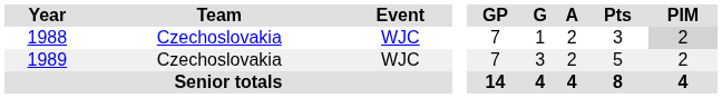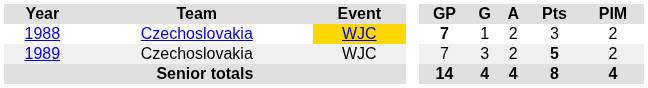1988 | Event: no background -> gold background
1988 | GP: normal -> bold
1988 | PIM: lightgrey background -> no background
1989 | Pts: normal -> bold
